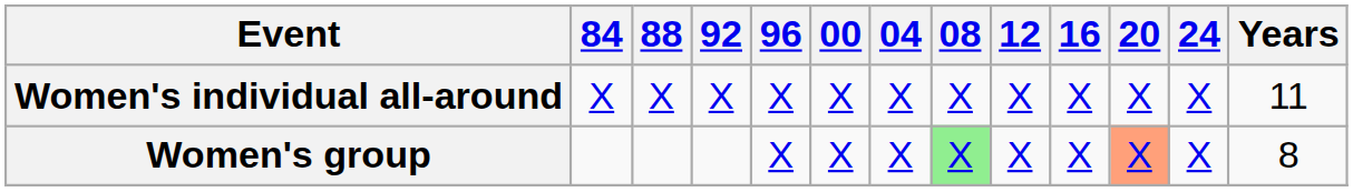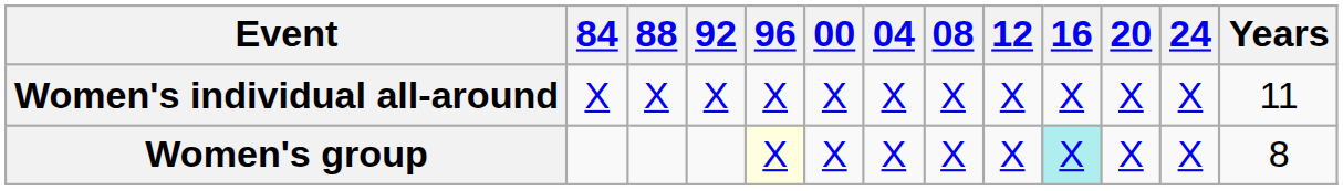Women's group | 96: no background -> lightyellow background
Women's group | 08: lightgreen background -> no background
Women's group | 16: no background -> paleturquoise background
Women's group | 20: lightsalmon background -> no background
